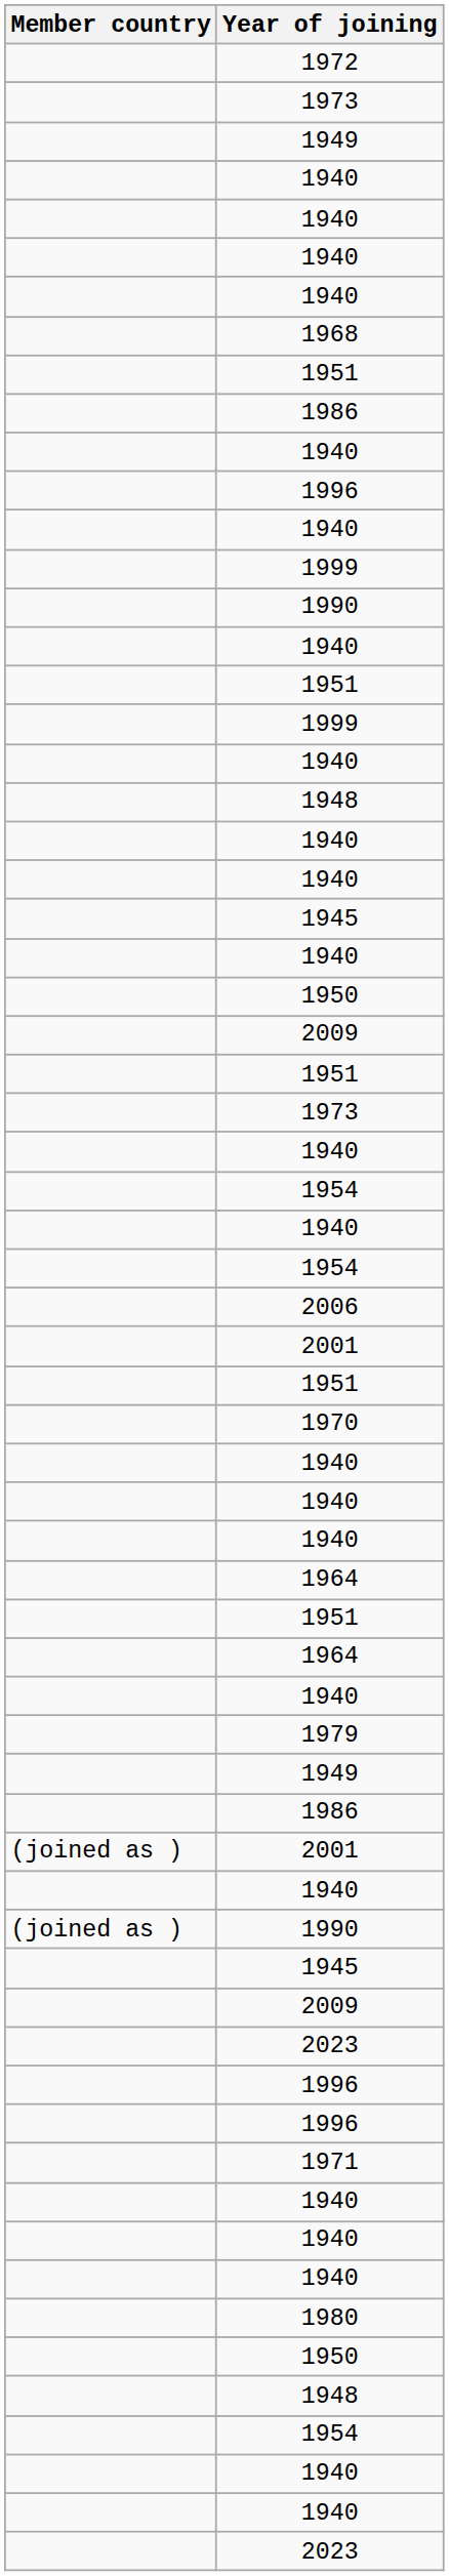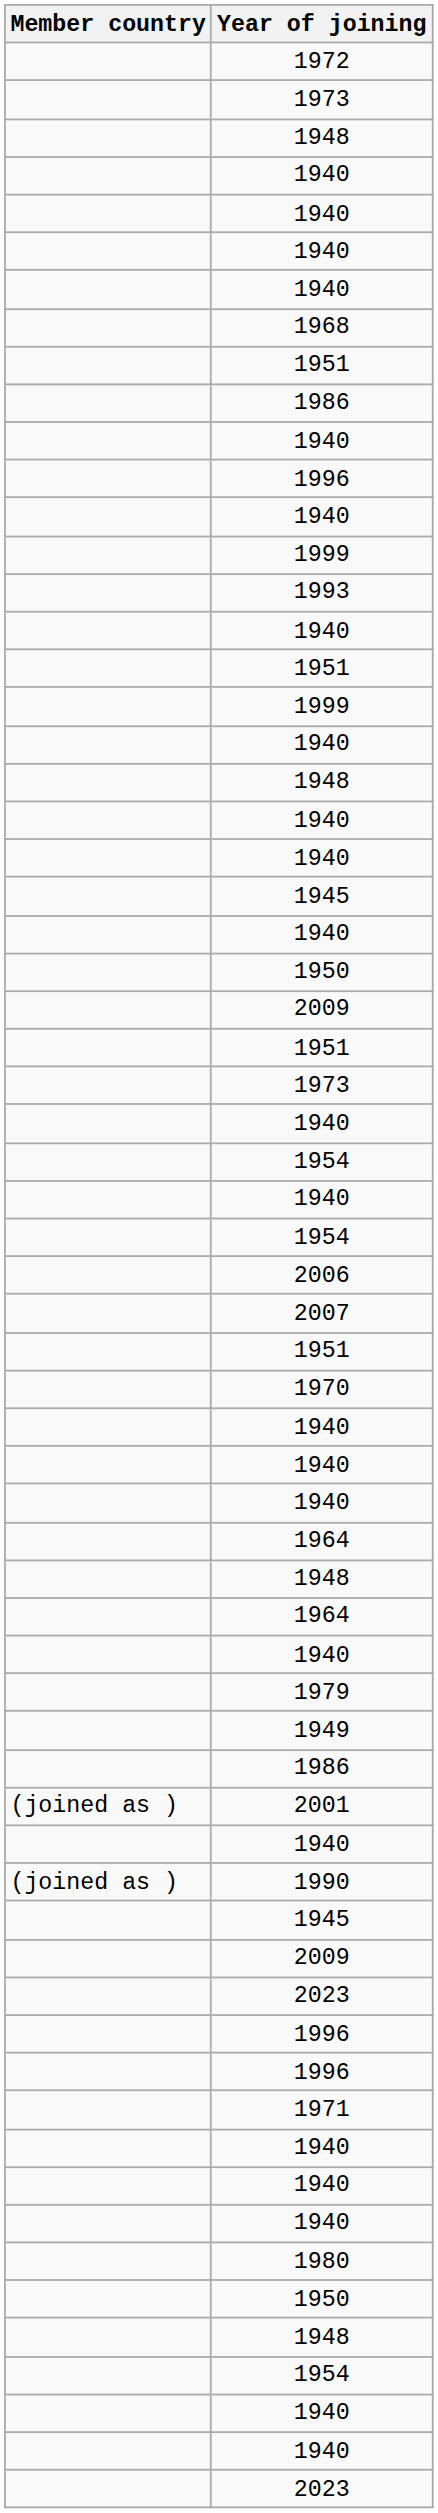row 4 | Year of joining: 1949 -> 1948
row 16 | Year of joining: 1990 -> 1993
row 35 | Year of joining: 2001 -> 2007
row 42 | Year of joining: 1951 -> 1948
